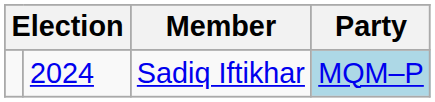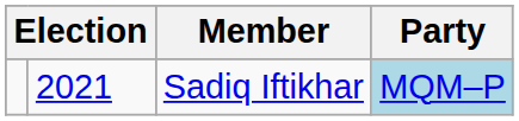Sadiq Iftikhar | column 2: 2024 -> 2021
